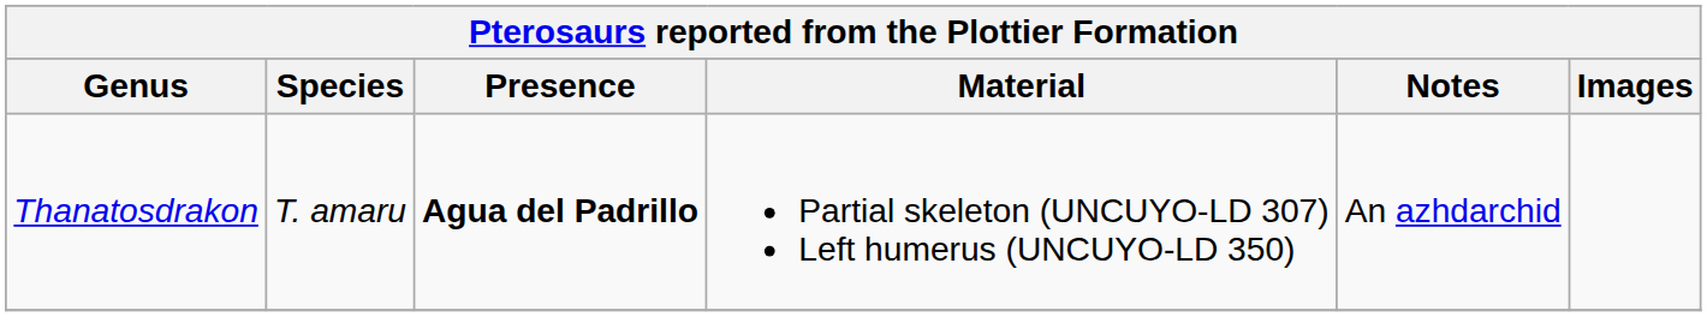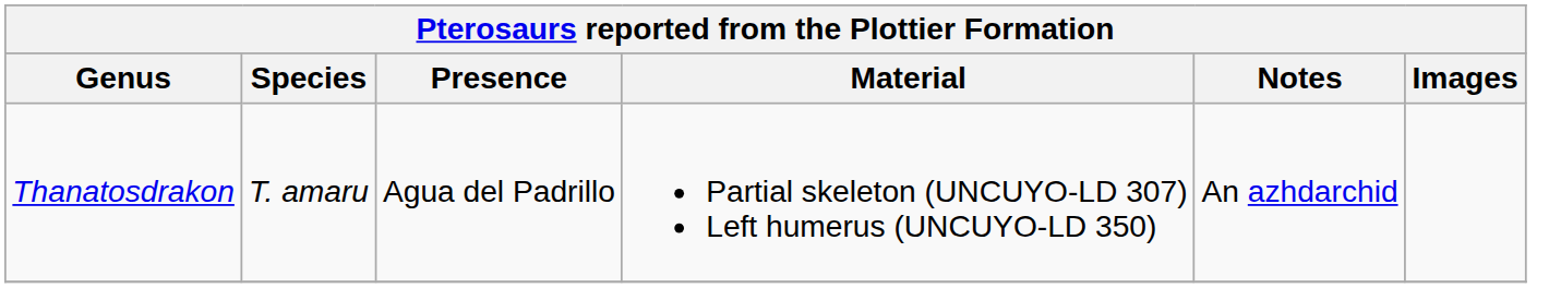Thanatosdrakon | Presence: bold -> normal
